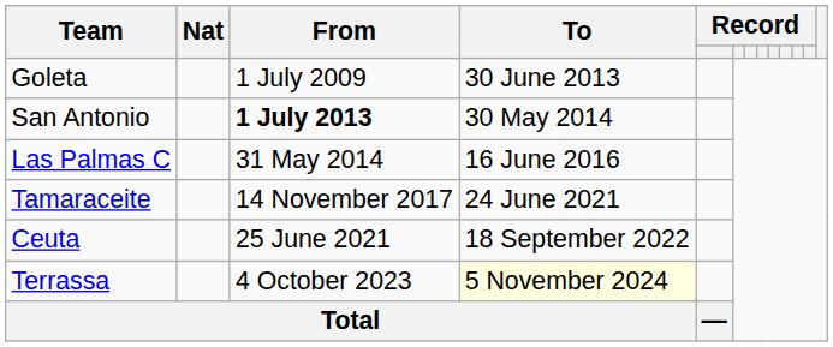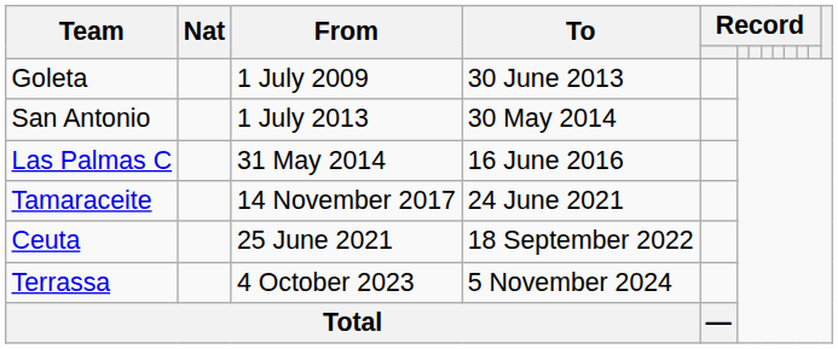San Antonio | From: bold -> normal
Terrassa | To: lightyellow background -> no background
